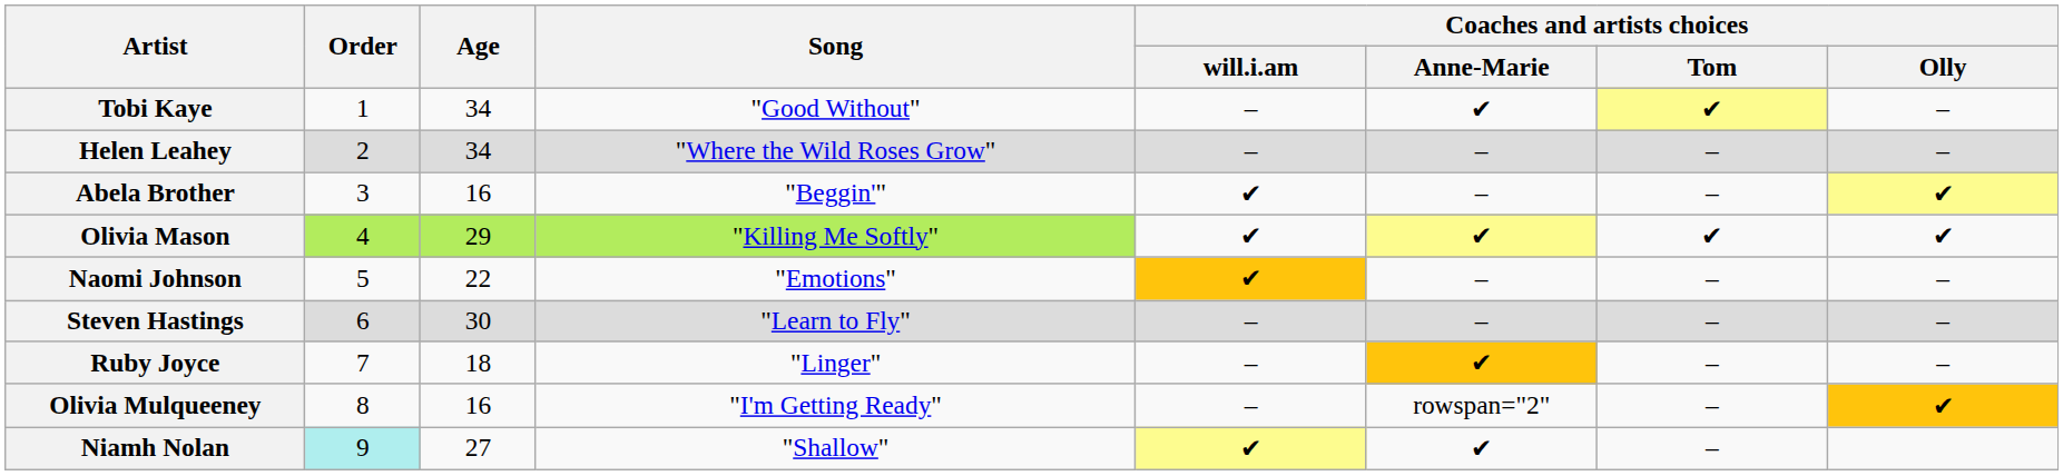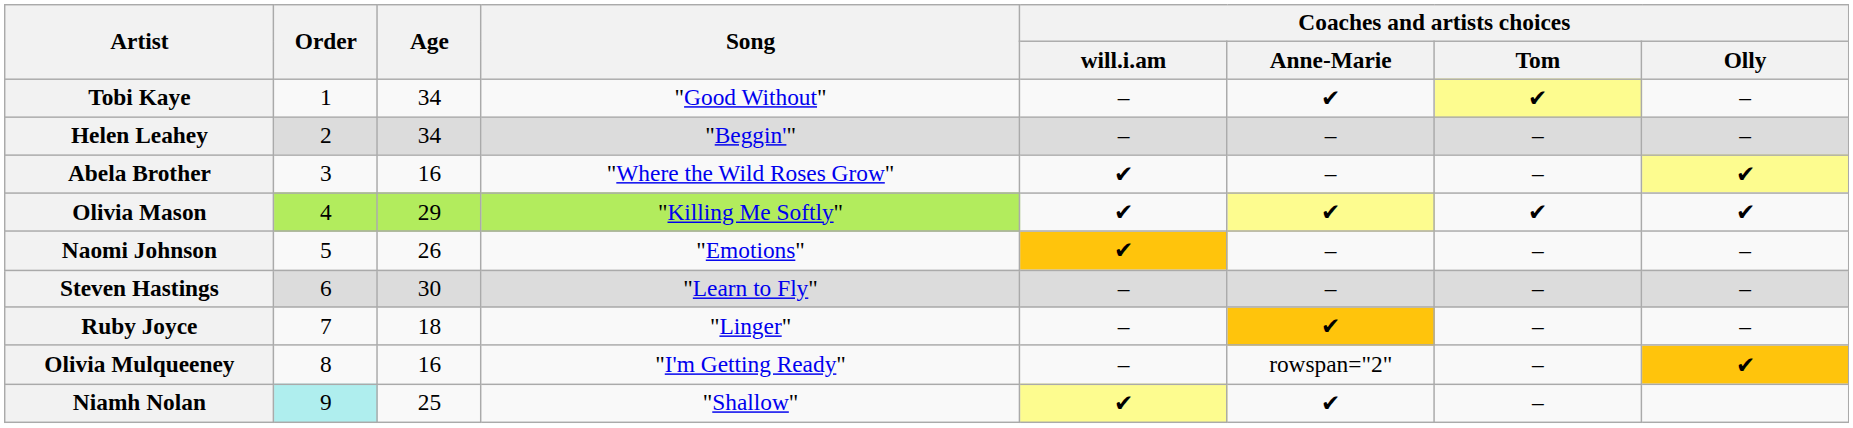Helen Leahey | Song: "Where the Wild Roses Grow" -> "Beggin'"
Abela Brother | Song: "Beggin'" -> "Where the Wild Roses Grow"
Naomi Johnson | Age: 22 -> 26
Niamh Nolan | Age: 27 -> 25
